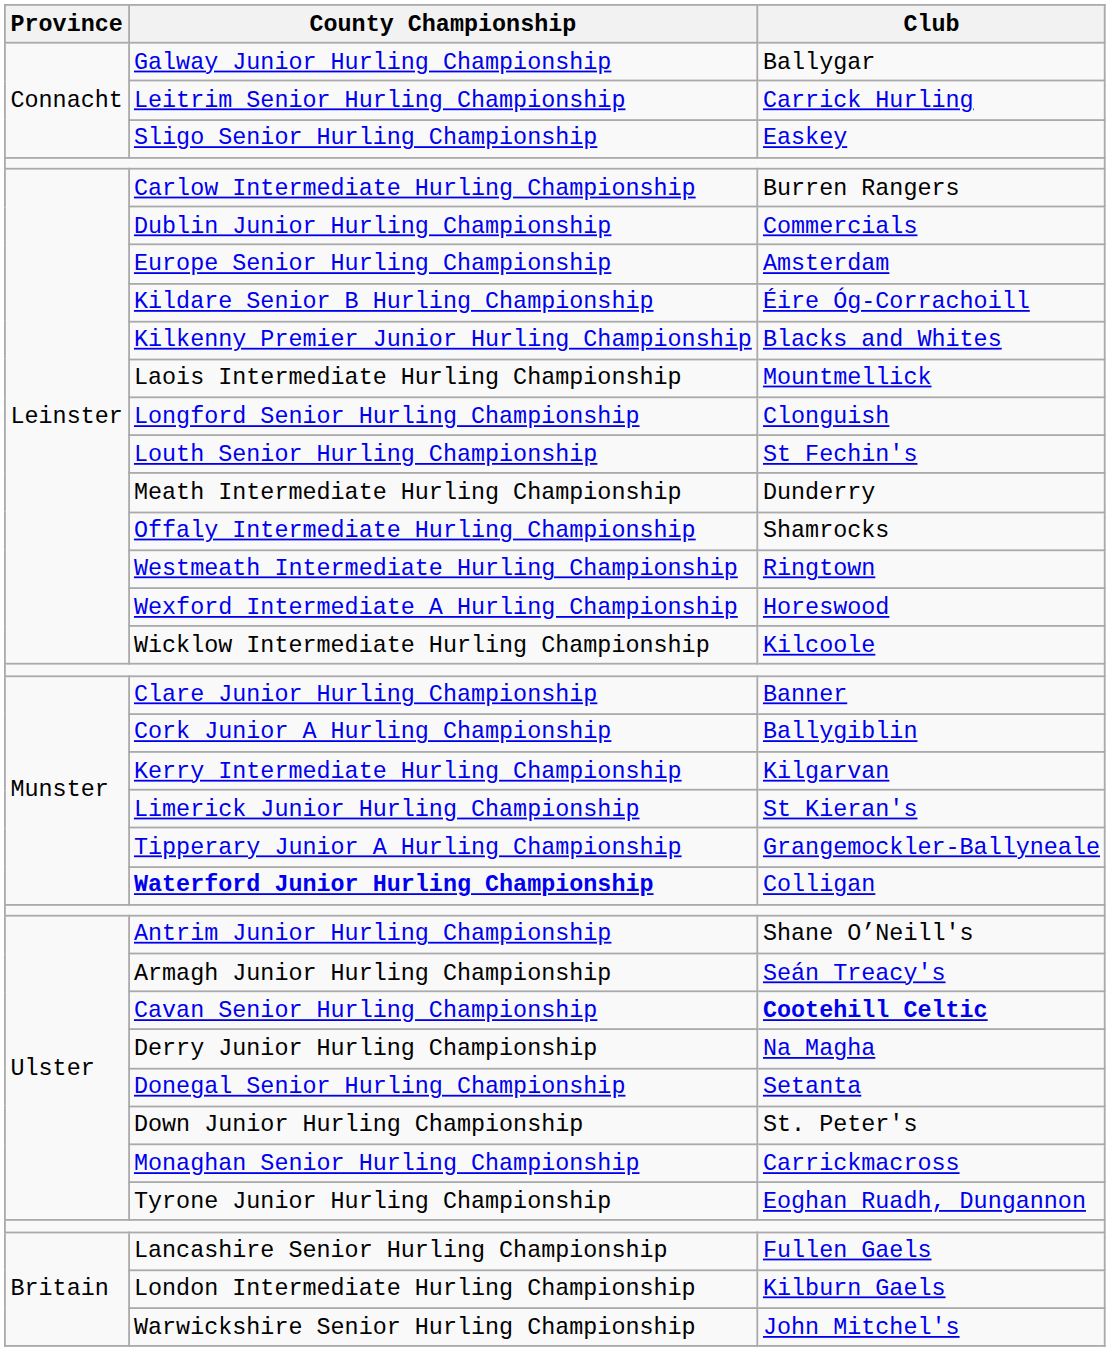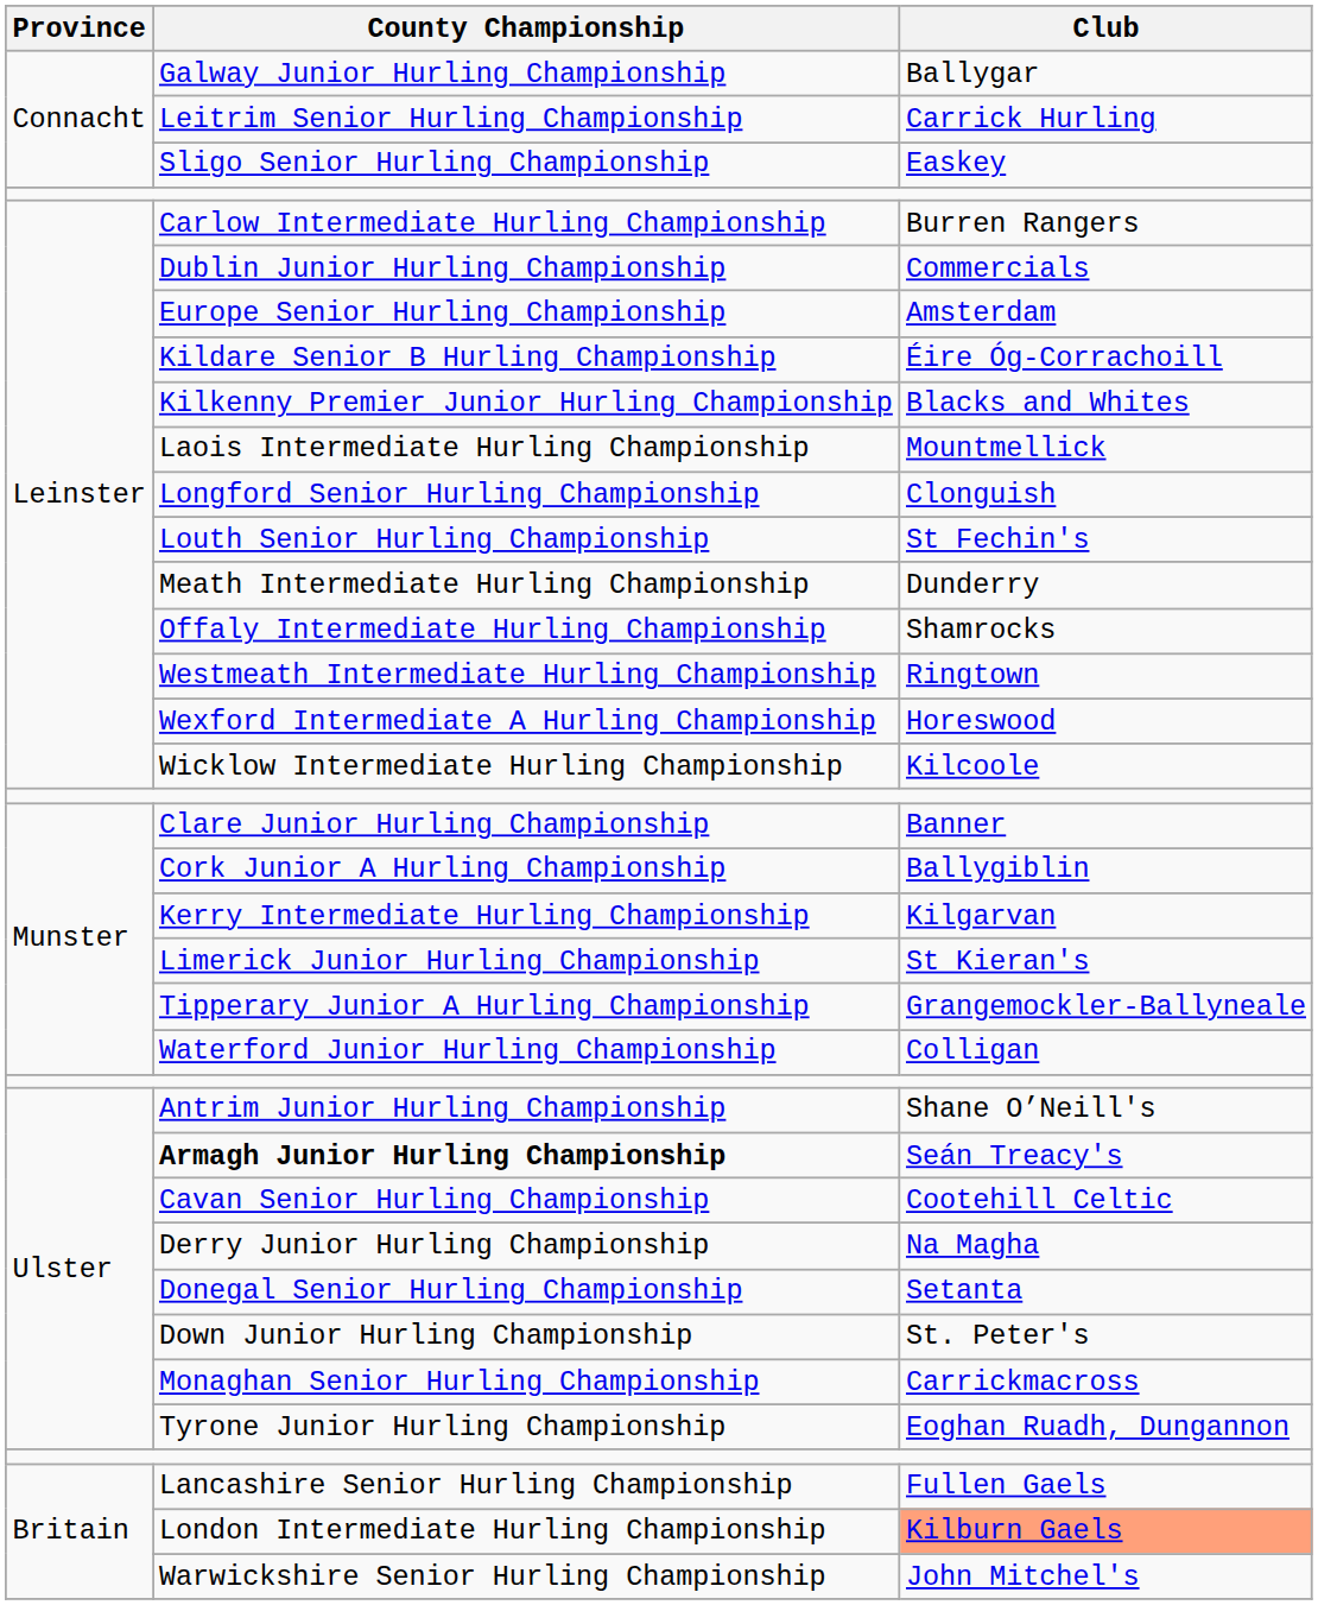Waterford Junior Hurling Championship | County Championship: bold -> normal
Armagh Junior Hurling Championship | County Championship: normal -> bold
Cavan Senior Hurling Championship | Club: bold -> normal
London Intermediate Hurling Championship | Club: no background -> lightsalmon background
